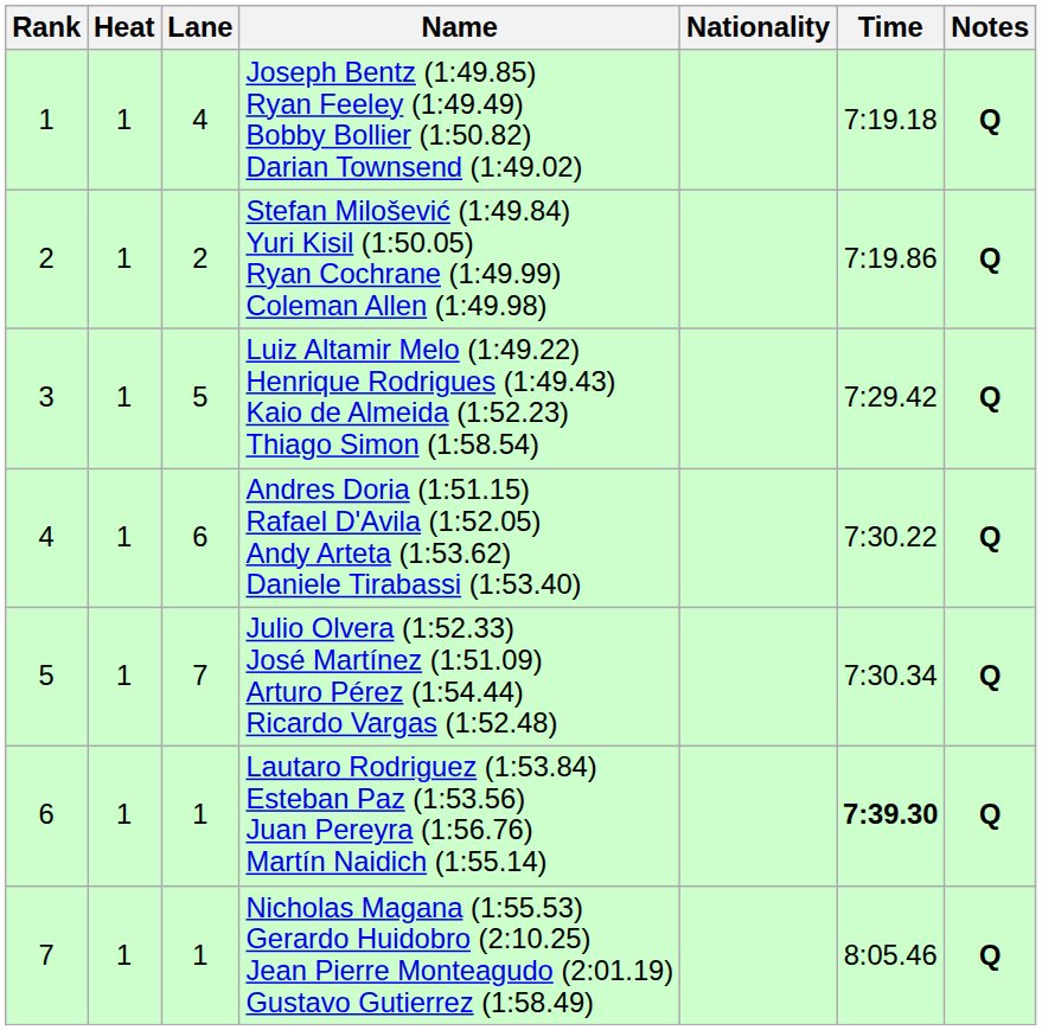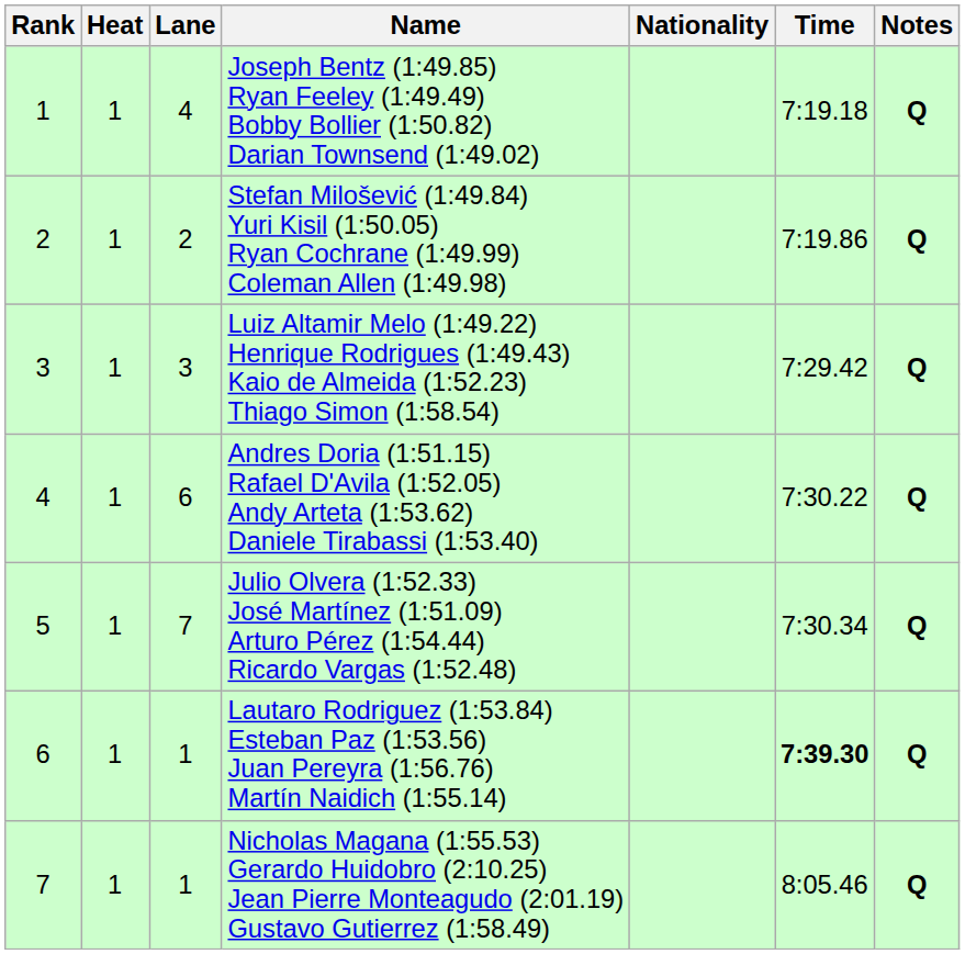row 4 | Lane: 5 -> 3
